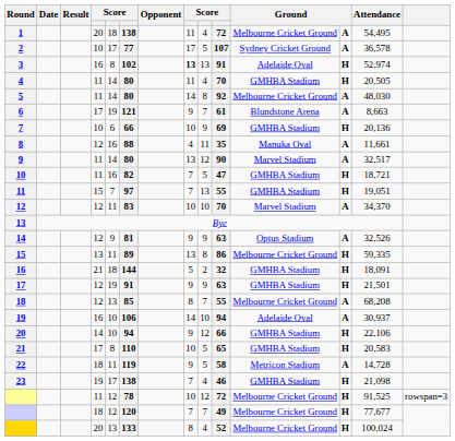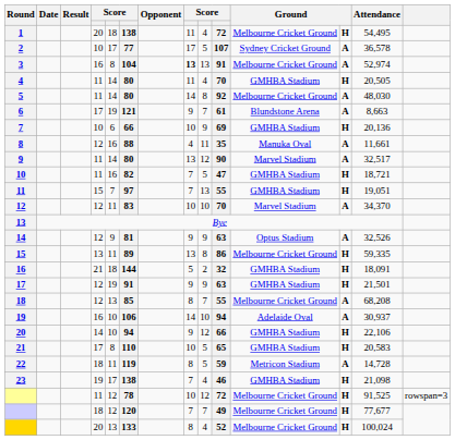1 | column 12: A -> H
3 | column 6: 102 -> 104
3 | column 11: Adelaide Oval -> Melbourne Cricket Ground
3 | column 12: H -> A
22 | column 8: 9 -> 8
22 | column 10: 58 -> 59
